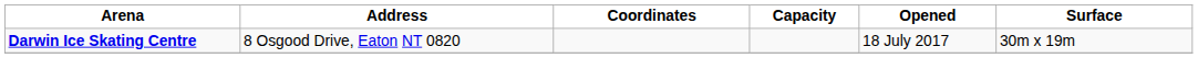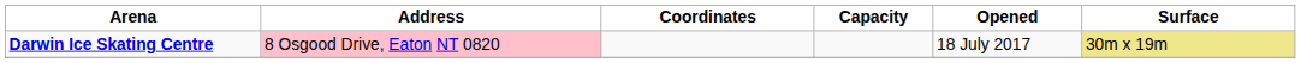Darwin Ice Skating Centre | Address: no background -> pink background
Darwin Ice Skating Centre | Surface: no background -> khaki background
